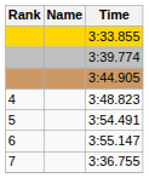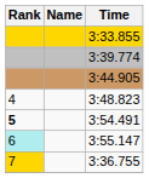3:54.491 | Rank: normal -> bold
3:55.147 | Rank: no background -> paleturquoise background
3:36.755 | Rank: no background -> gold background
